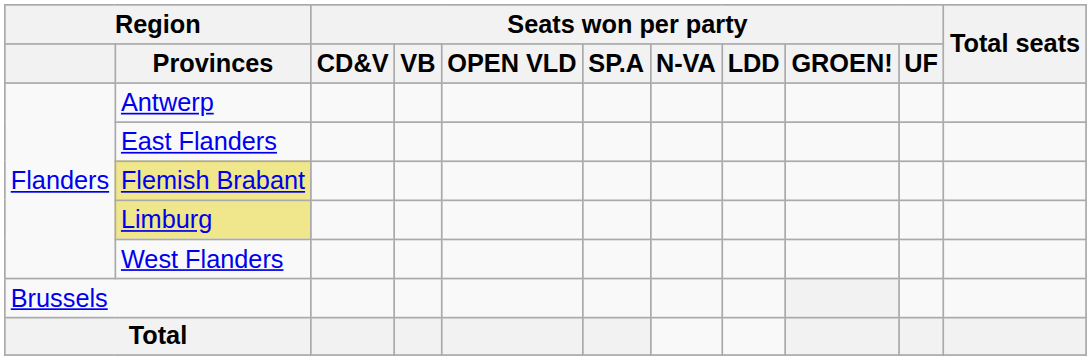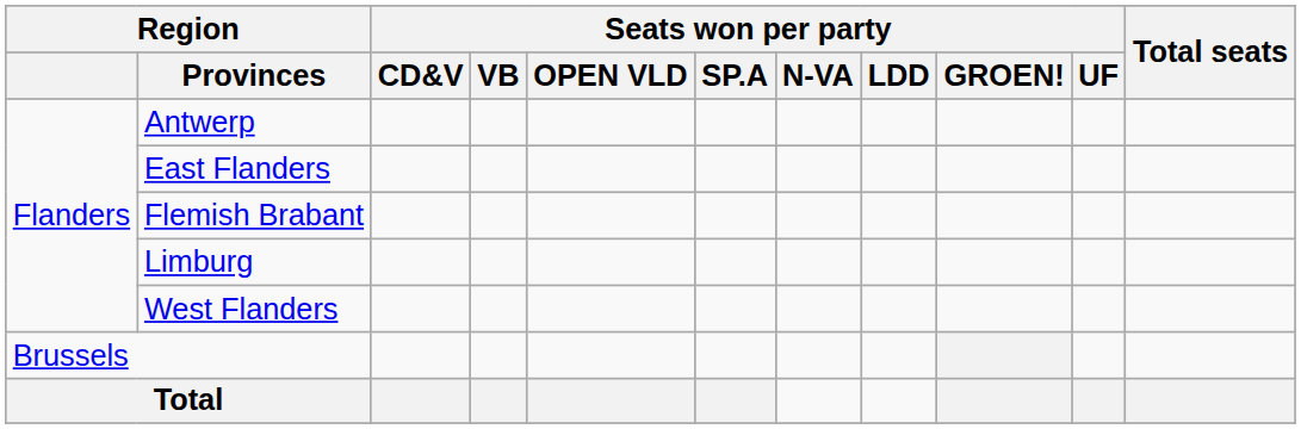Flemish Brabant | Region / Provinces: khaki background -> no background
Limburg | Region / Provinces: khaki background -> no background
